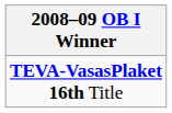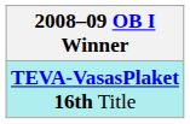row 2 | column 1: no background -> paleturquoise background
